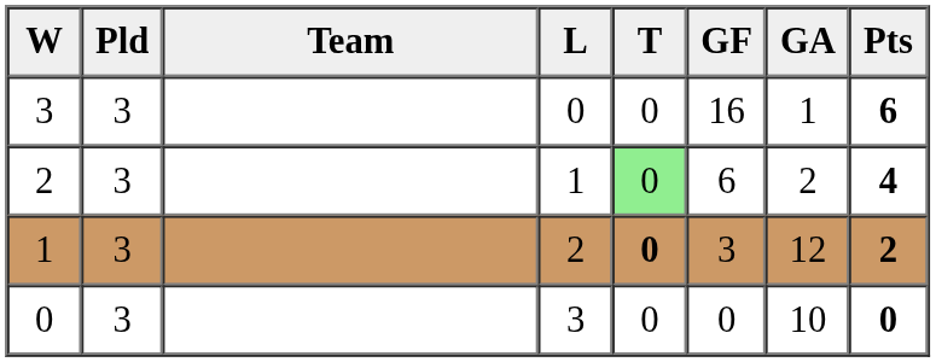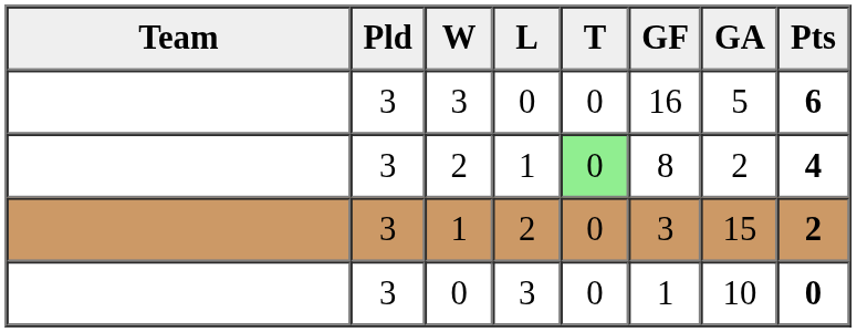columns swapped: Team <-> W
row 2 | GA: 1 -> 5
row 3 | GF: 6 -> 8
row 4 | T: bold -> normal
row 4 | GA: 12 -> 15
row 5 | GF: 0 -> 1
